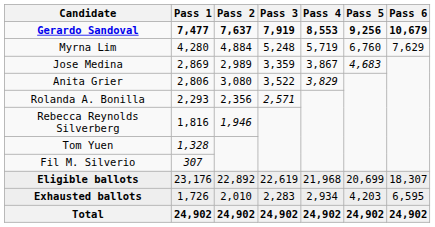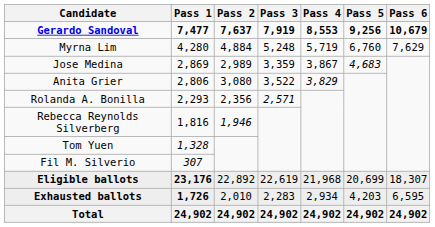Eligible ballots | Pass 1: normal -> bold
Exhausted ballots | Pass 1: normal -> bold
